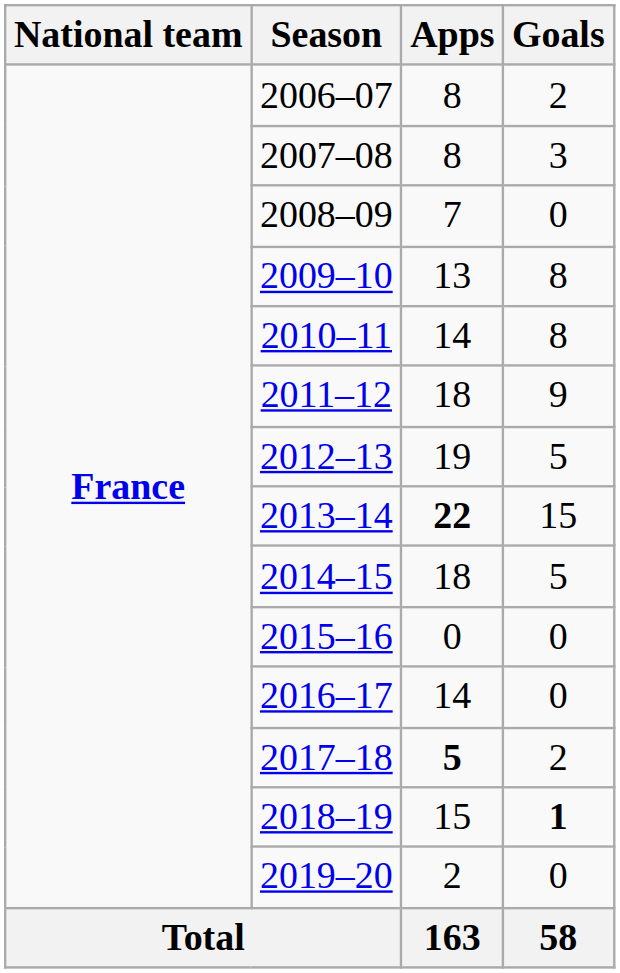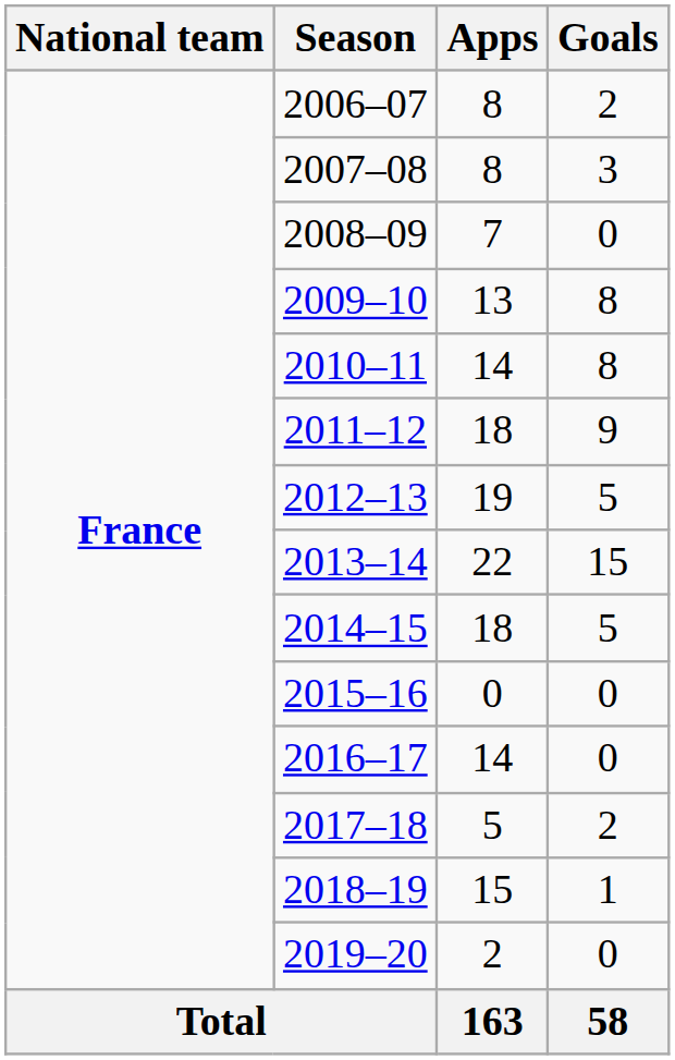2013–14 | Apps: bold -> normal
2017–18 | Apps: bold -> normal
2018–19 | Goals: bold -> normal
